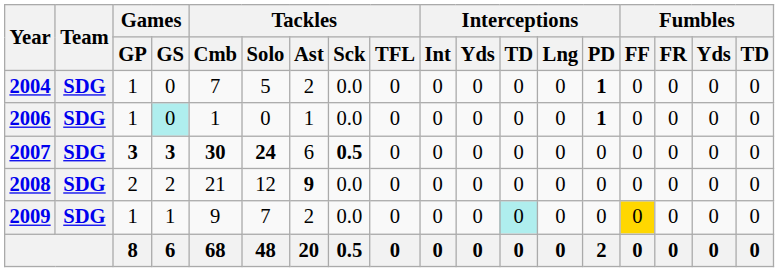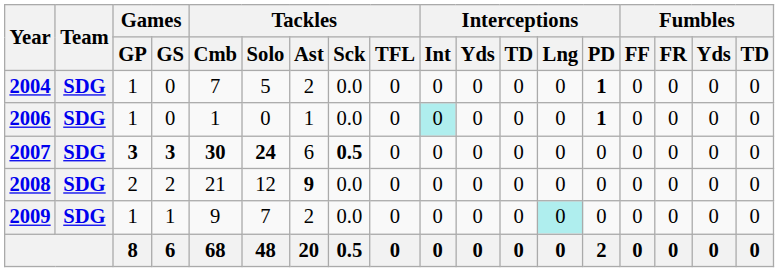2006 | Games / GS: paleturquoise background -> no background
2006 | Interceptions / Int: no background -> paleturquoise background
2009 | Interceptions / TD: paleturquoise background -> no background
2009 | Interceptions / Lng: no background -> paleturquoise background
2009 | Fumbles / FF: gold background -> no background
